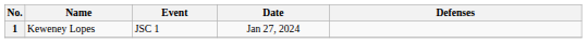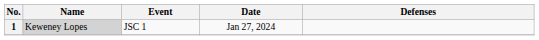1 | Name: no background -> lightgrey background
